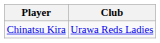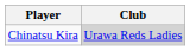Chinatsu Kira | Club: no background -> lightgrey background
